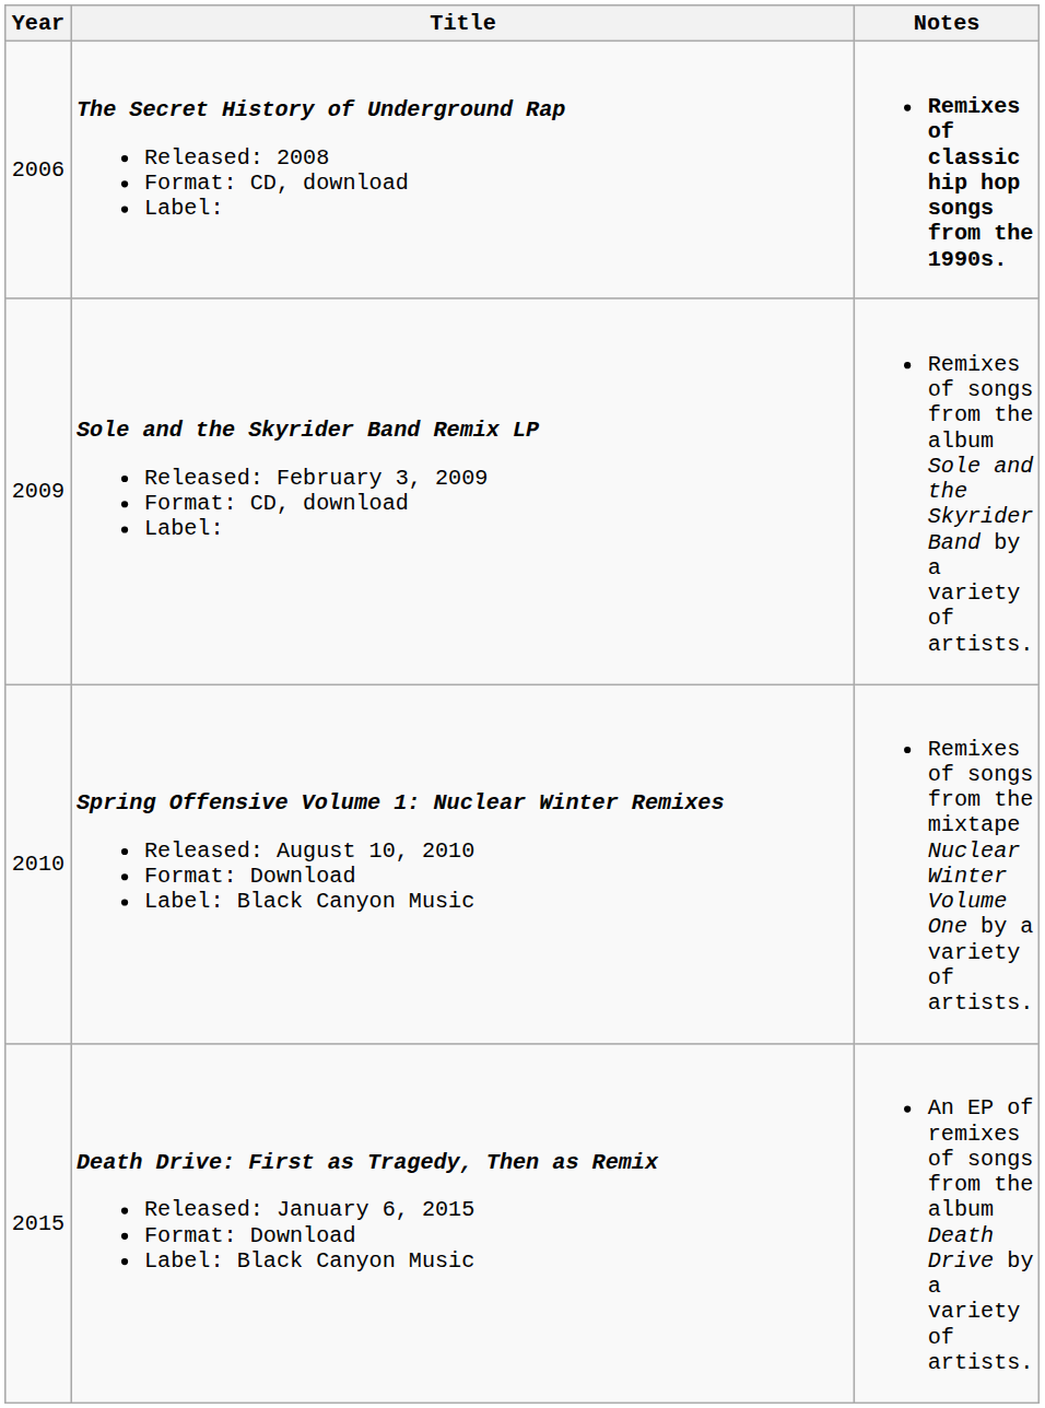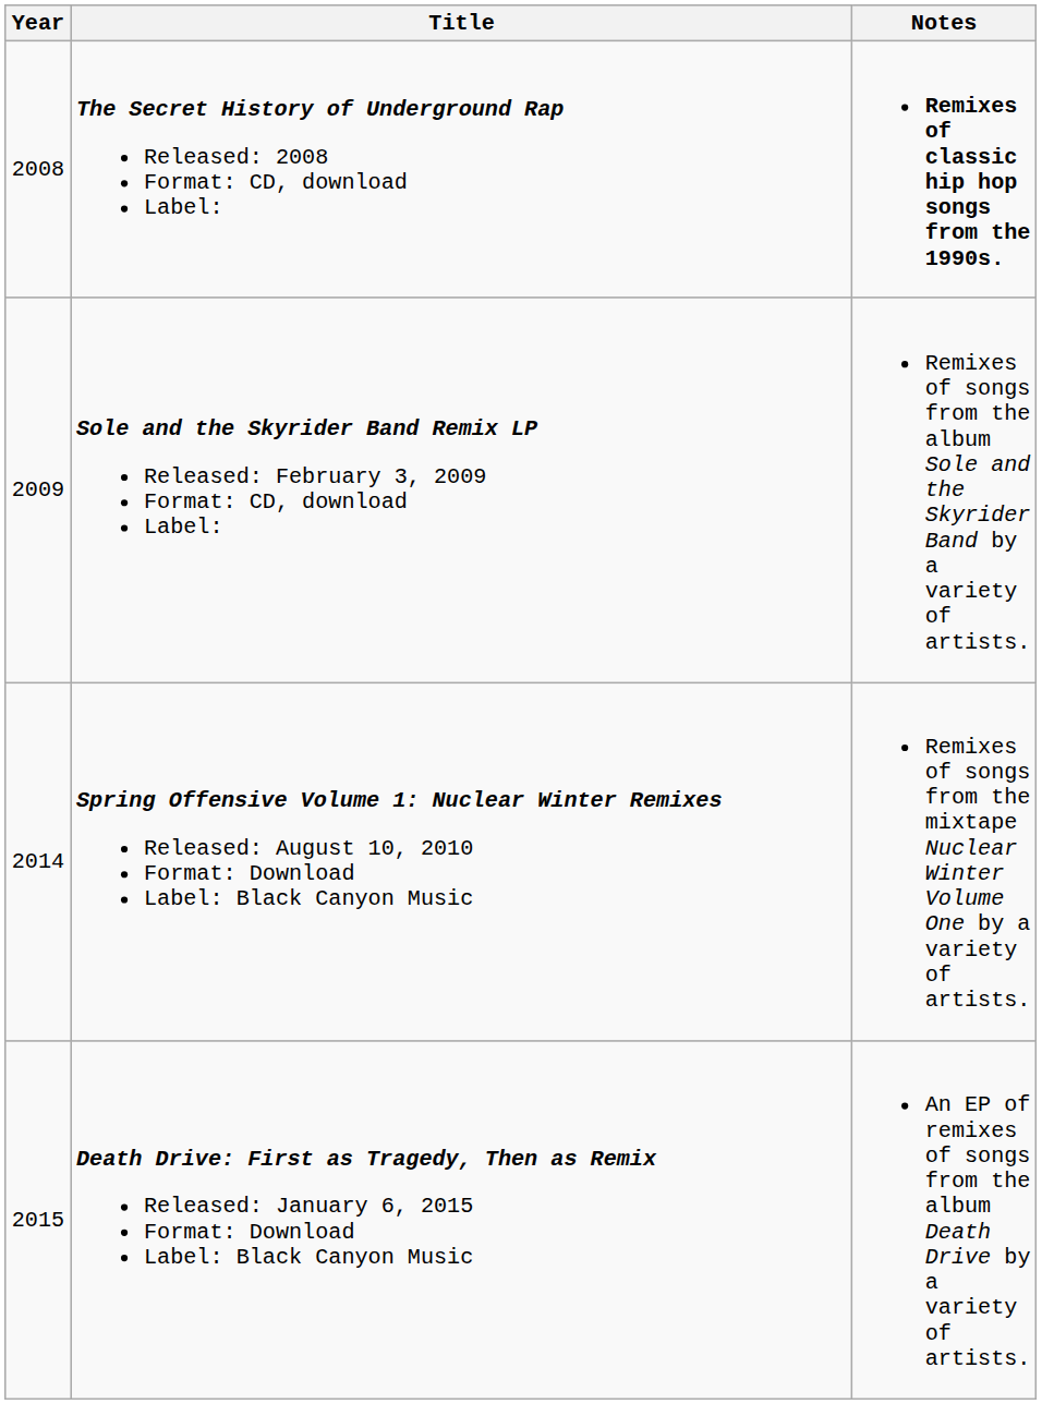row 2 | Year: 2006 -> 2008
row 4 | Year: 2010 -> 2014
